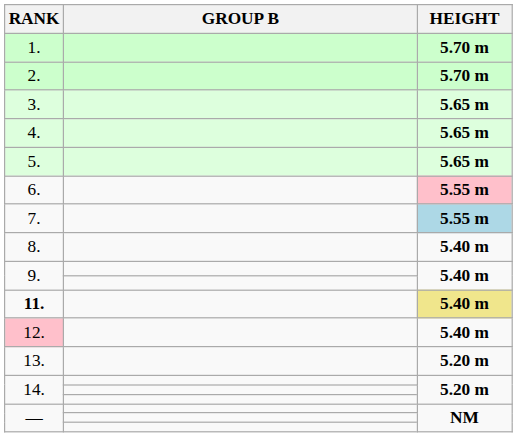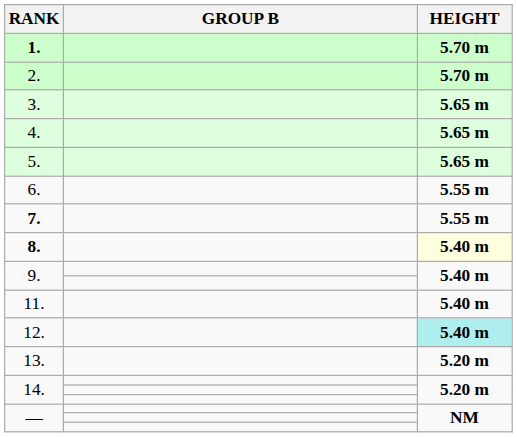1. | RANK: normal -> bold
6. | HEIGHT: pink background -> no background
7. | RANK: normal -> bold
7. | HEIGHT: lightblue background -> no background
8. | RANK: normal -> bold
8. | HEIGHT: no background -> lightyellow background
11. | RANK: bold -> normal
11. | HEIGHT: khaki background -> no background
12. | RANK: pink background -> no background
12. | HEIGHT: no background -> paleturquoise background
